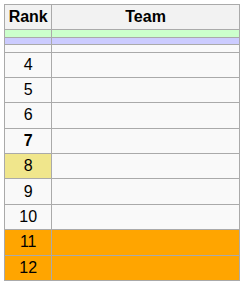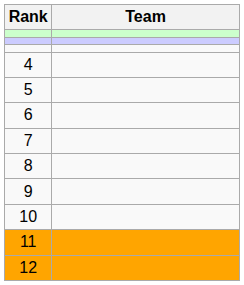row 8 | Rank: bold -> normal
row 9 | Rank: khaki background -> no background
